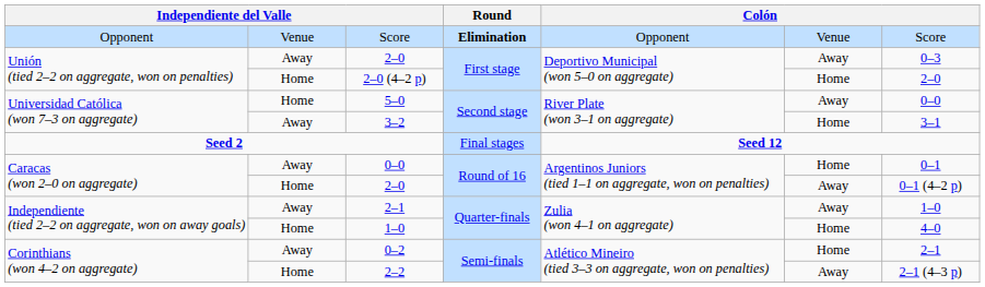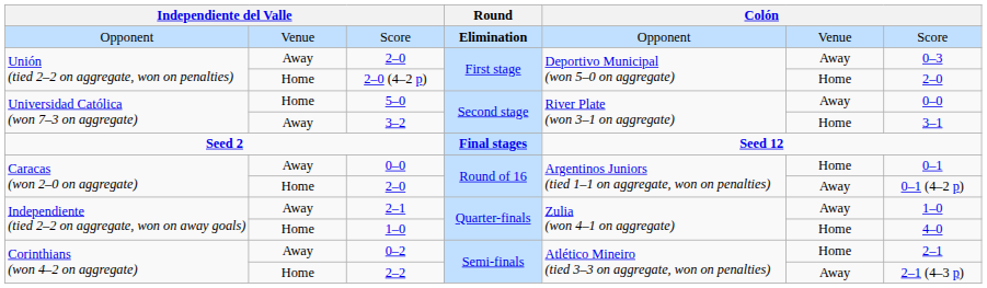Seed 2 | Round: normal -> bold
